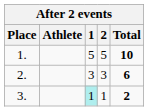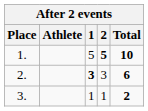1. | 2: normal -> bold
2. | 1: normal -> bold
3. | 1: paleturquoise background -> no background
